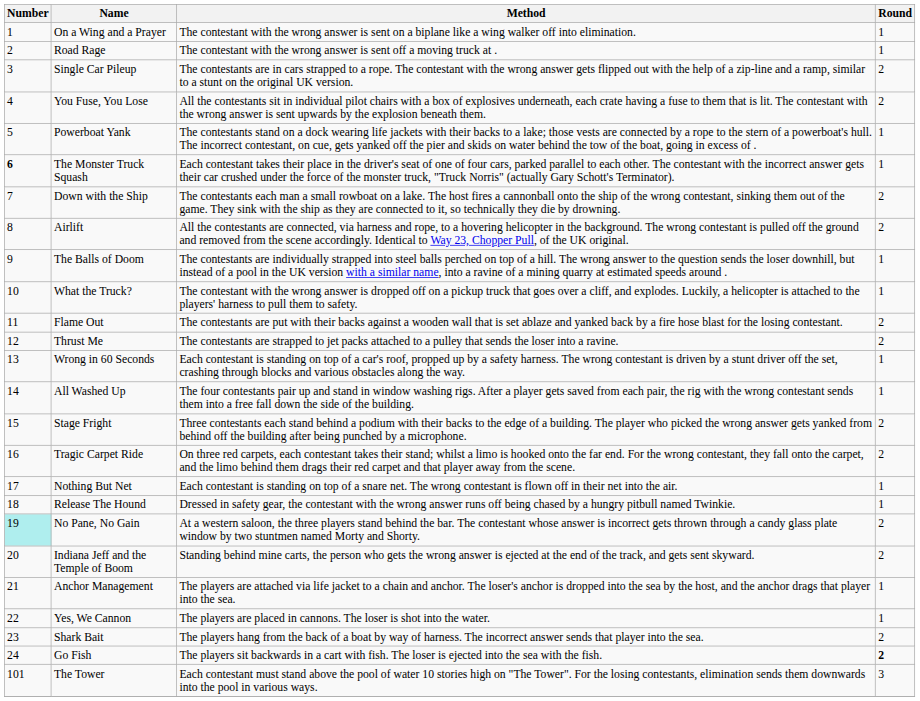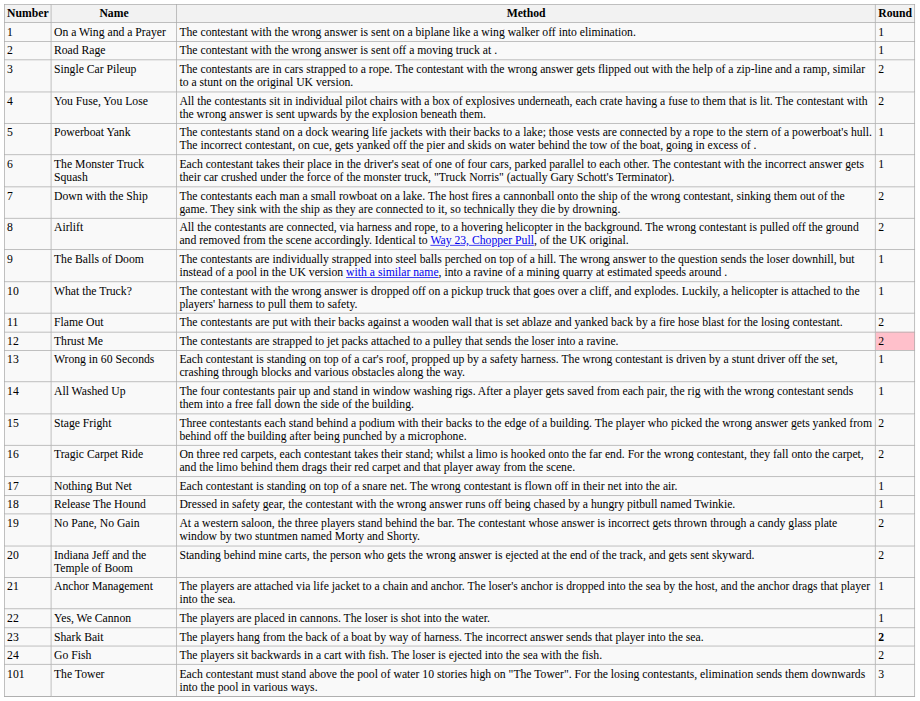The Monster Truck Squash | Number: bold -> normal
Thrust Me | Round: no background -> pink background
No Pane, No Gain | Number: paleturquoise background -> no background
Shark Bait | Round: normal -> bold
Go Fish | Round: bold -> normal
